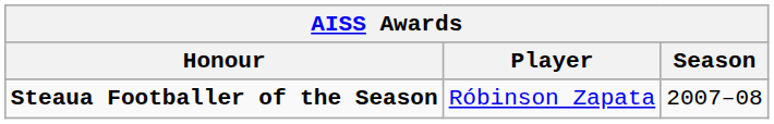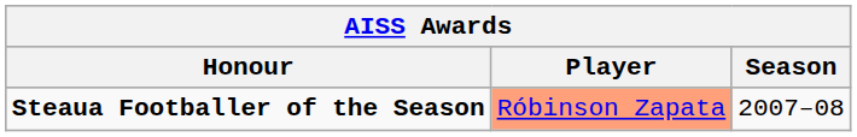Steaua Footballer of the Season | Player: no background -> lightsalmon background
